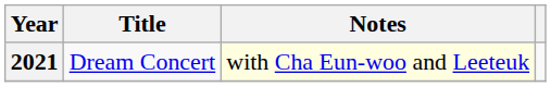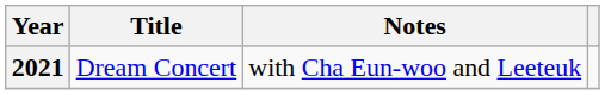2021 | Notes: lightyellow background -> no background
